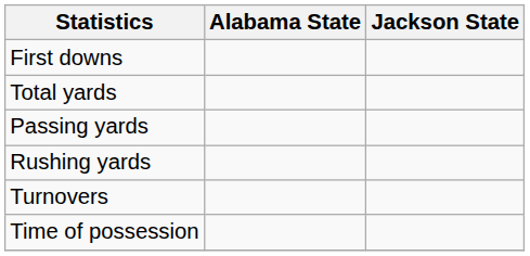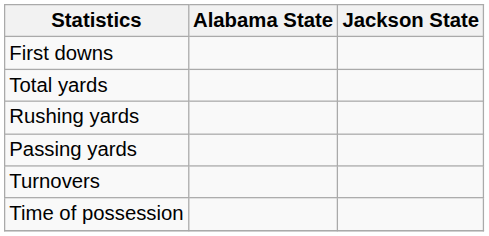rows swapped: Rushing yards <-> Passing yards
